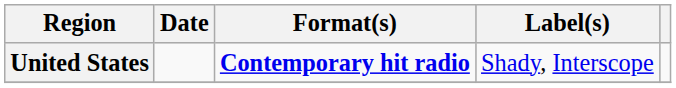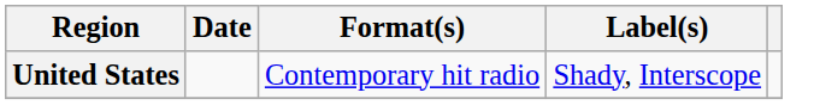United States | Format(s): bold -> normal
